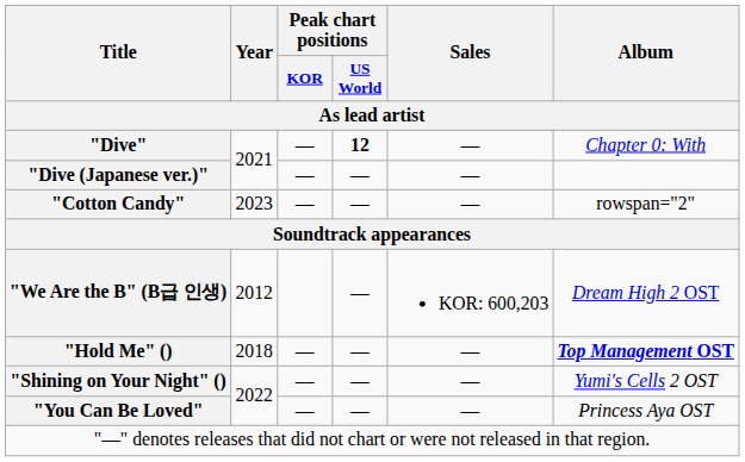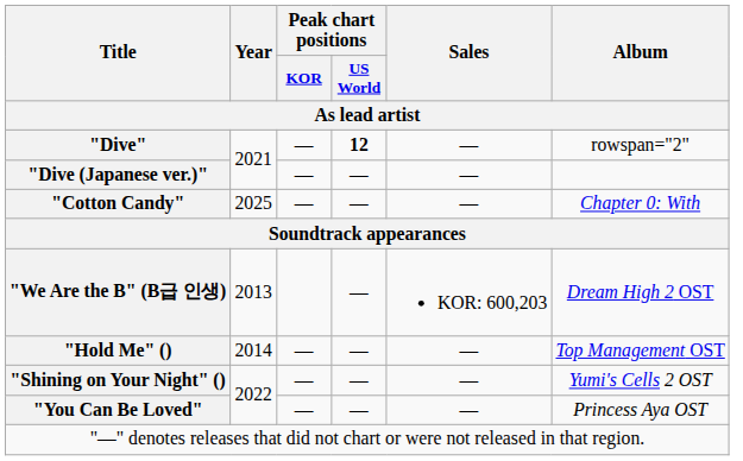"Dive" | Album / As lead artist: Chapter 0: With -> rowspan="2"
"Cotton Candy" | Year / As lead artist: 2023 -> 2025
"Cotton Candy" | Album / As lead artist: rowspan="2" -> Chapter 0: With
"We Are the B" (B급 인생) | Year / As lead artist: 2012 -> 2013
"Hold Me" () | Year / As lead artist: 2018 -> 2014
"Hold Me" () | Album / As lead artist: bold -> normal
